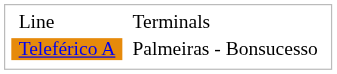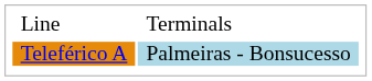Teleférico A | column 2: no background -> lightblue background
